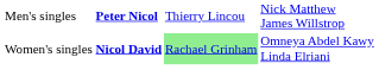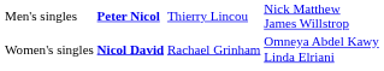Women's singles | column 3: lightgreen background -> no background
